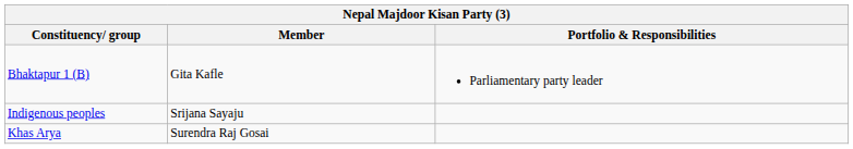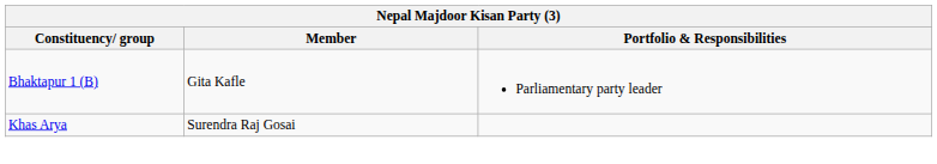- row: Indigenous peoples | Srijana Sayaju
